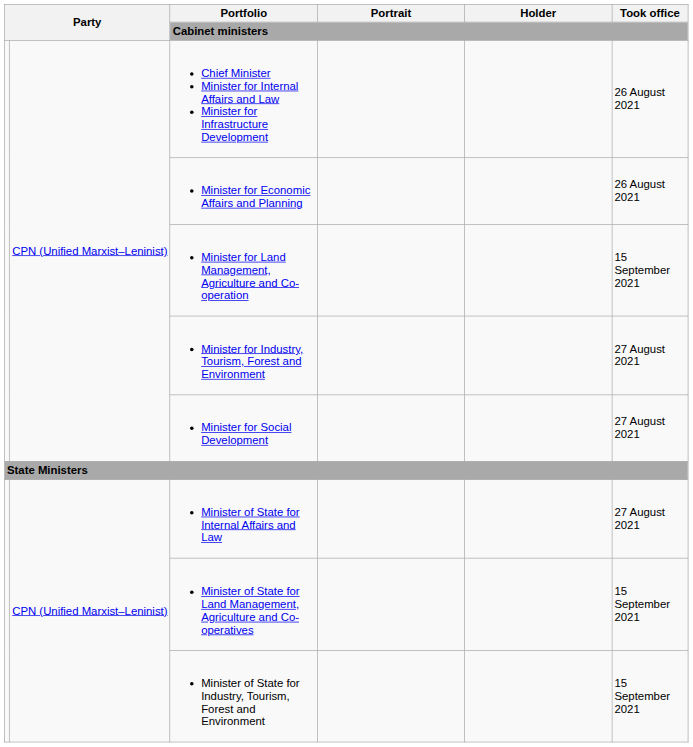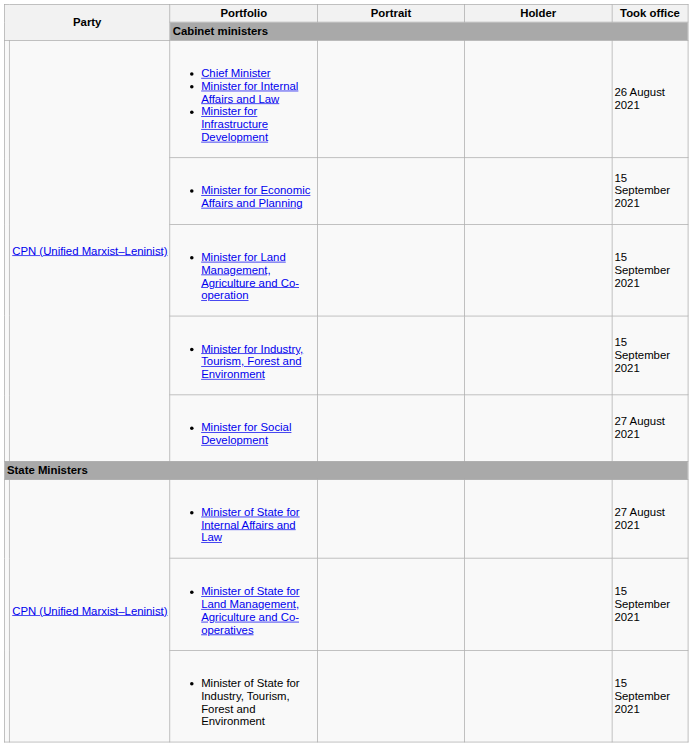Minister for Economic Affairs and Planning | Took office: 26 August 2021 -> 15 September 2021
Minister for Industry, Tourism, Forest and Environment | Took office: 27 August 2021 -> 15 September 2021
